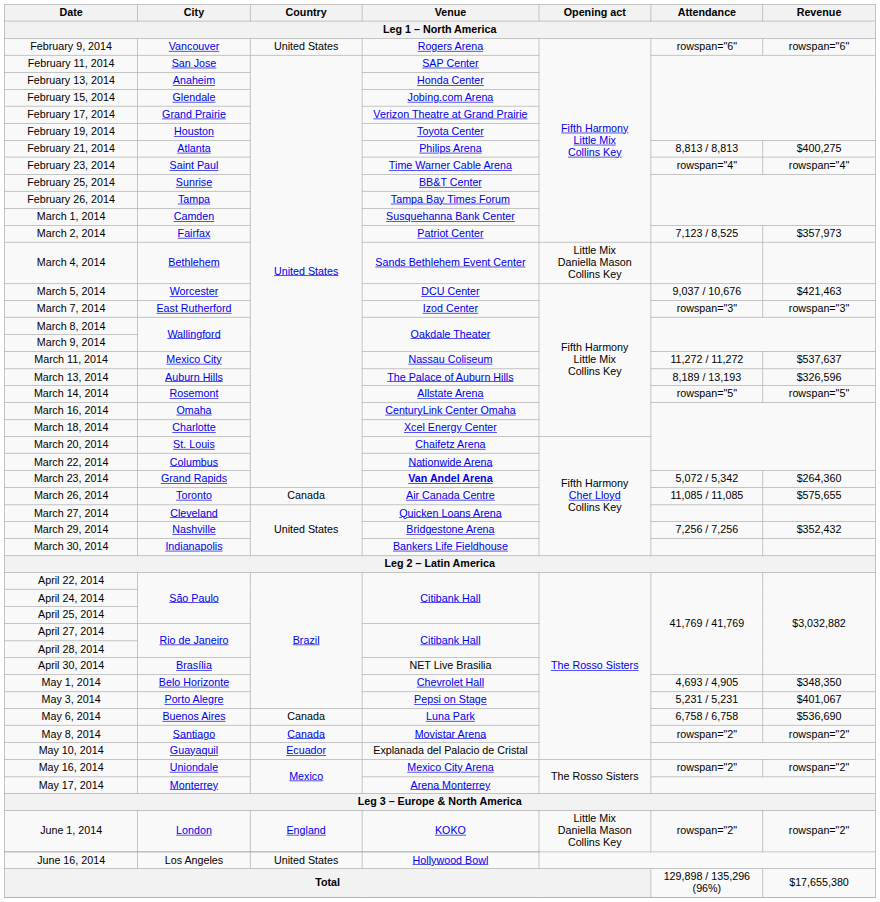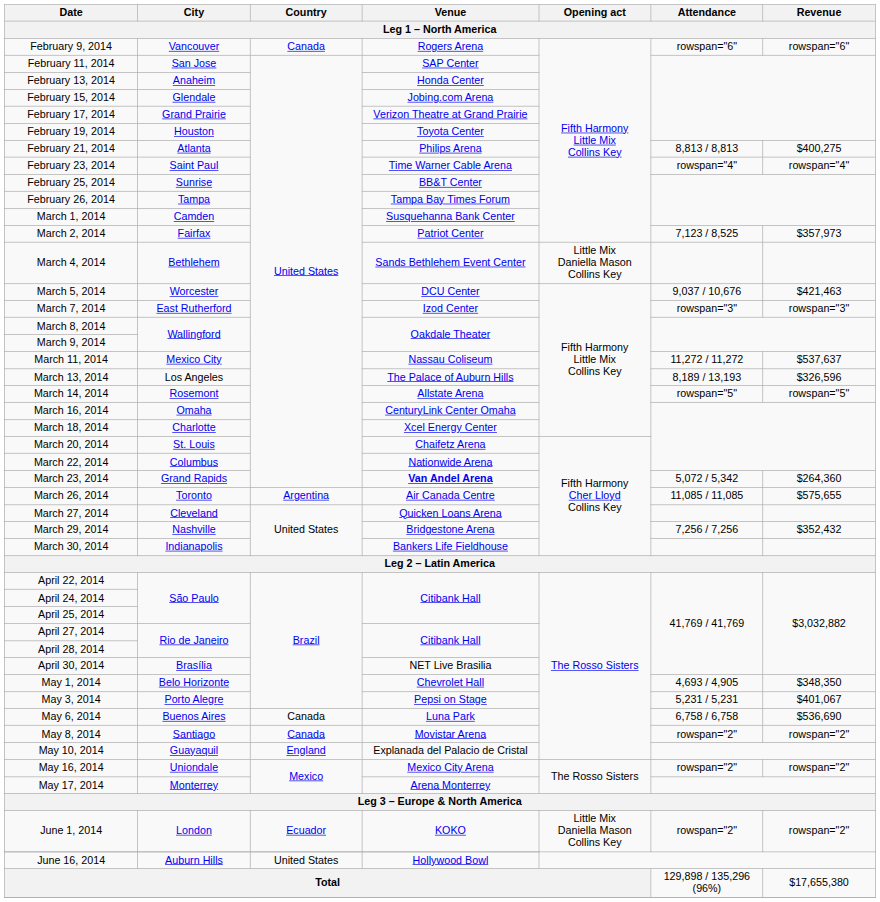February 9, 2014 | Country: United States -> Canada
March 13, 2014 | City: Auburn Hills -> Los Angeles
March 26, 2014 | Country: Canada -> Argentina
May 10, 2014 | Country: Ecuador -> England
June 1, 2014 | Country: England -> Ecuador
June 16, 2014 | City: Los Angeles -> Auburn Hills
